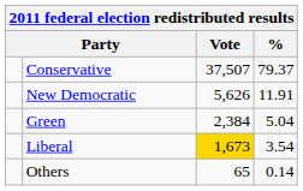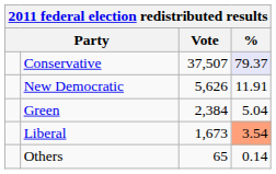Conservative | %: no background -> lavender background
Liberal | Vote: gold background -> no background
Liberal | %: no background -> lightsalmon background
